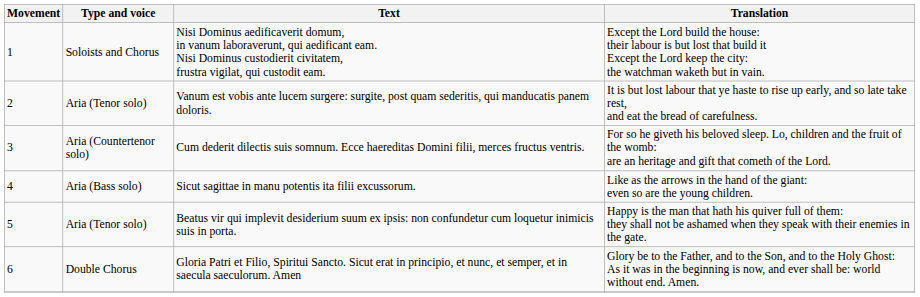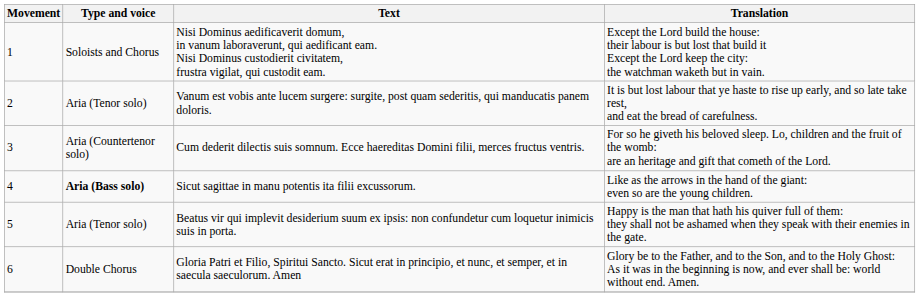Sicut sagittae in manu potentis ita filii excussorum. | Type and voice: normal -> bold
